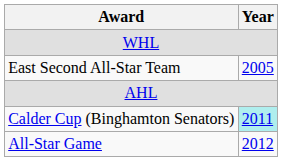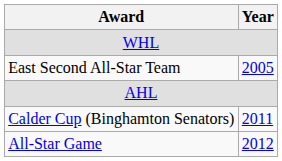Calder Cup (Binghamton Senators) | Year: paleturquoise background -> no background
